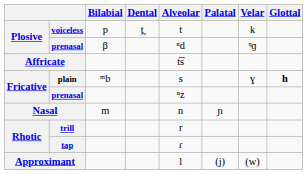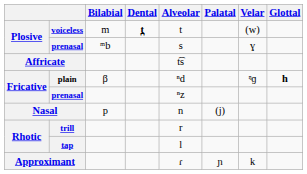voiceless | Bilabial: p -> m
voiceless | Dental: normal -> bold
voiceless | Velar: k -> (w)
Plosive / prenasal | Bilabial: β -> ᵐb
Plosive / prenasal | Alveolar: ⁿd -> s
Plosive / prenasal | Velar: ᵑɡ -> ɣ
plain | Bilabial: ᵐb -> β
plain | Alveolar: s -> ⁿd
plain | Velar: ɣ -> ᵑɡ
Nasal | Bilabial: m -> p
Nasal | Palatal: ɲ -> (j)
tap | Alveolar: ɾ -> l
Approximant | Alveolar: l -> ɾ
Approximant | Palatal: (j) -> ɲ
Approximant | Velar: (w) -> k
